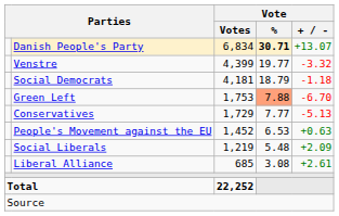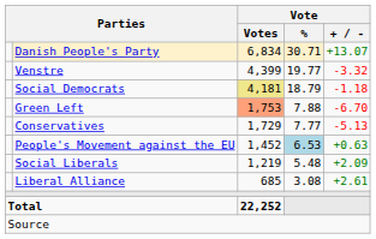Danish People's Party | Vote / %: bold -> normal
Social Democrats | Vote / Votes: no background -> khaki background
Green Left | Vote / Votes: no background -> lightsalmon background
Green Left | Vote / %: lightsalmon background -> no background
People's Movement against the EU | Vote / %: no background -> lightblue background
